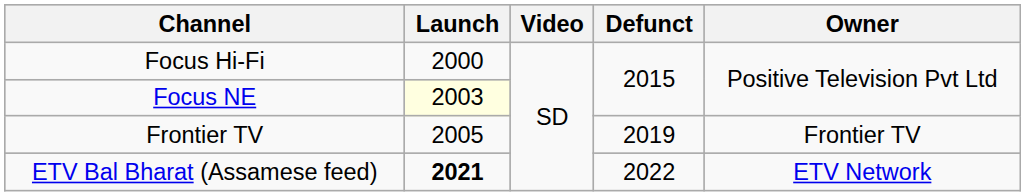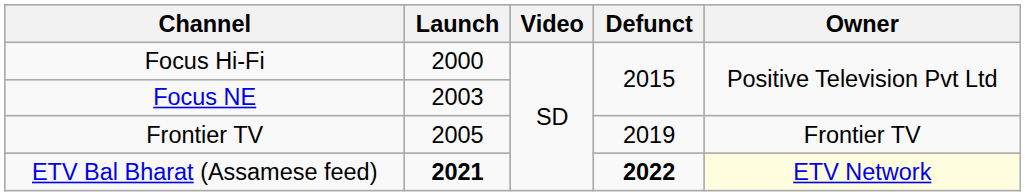Focus NE | Launch: lightyellow background -> no background
ETV Bal Bharat (Assamese feed) | Defunct: normal -> bold
ETV Bal Bharat (Assamese feed) | Owner: no background -> lightyellow background
